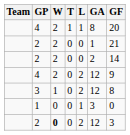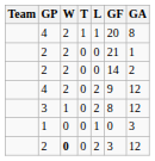columns swapped: GF <-> GA
